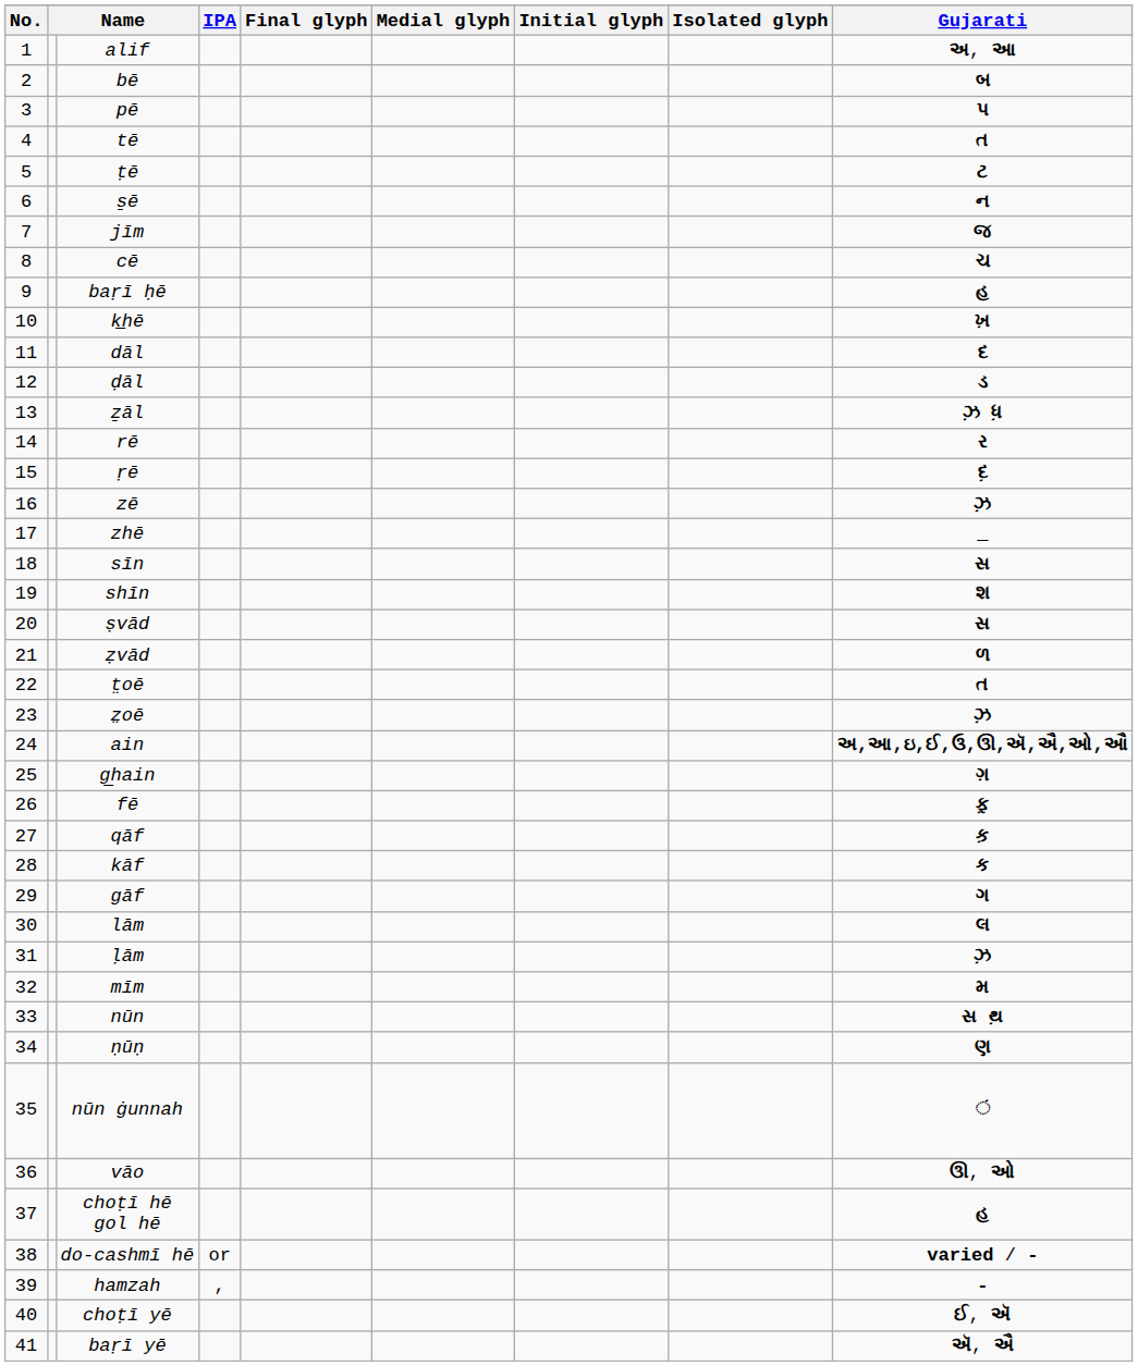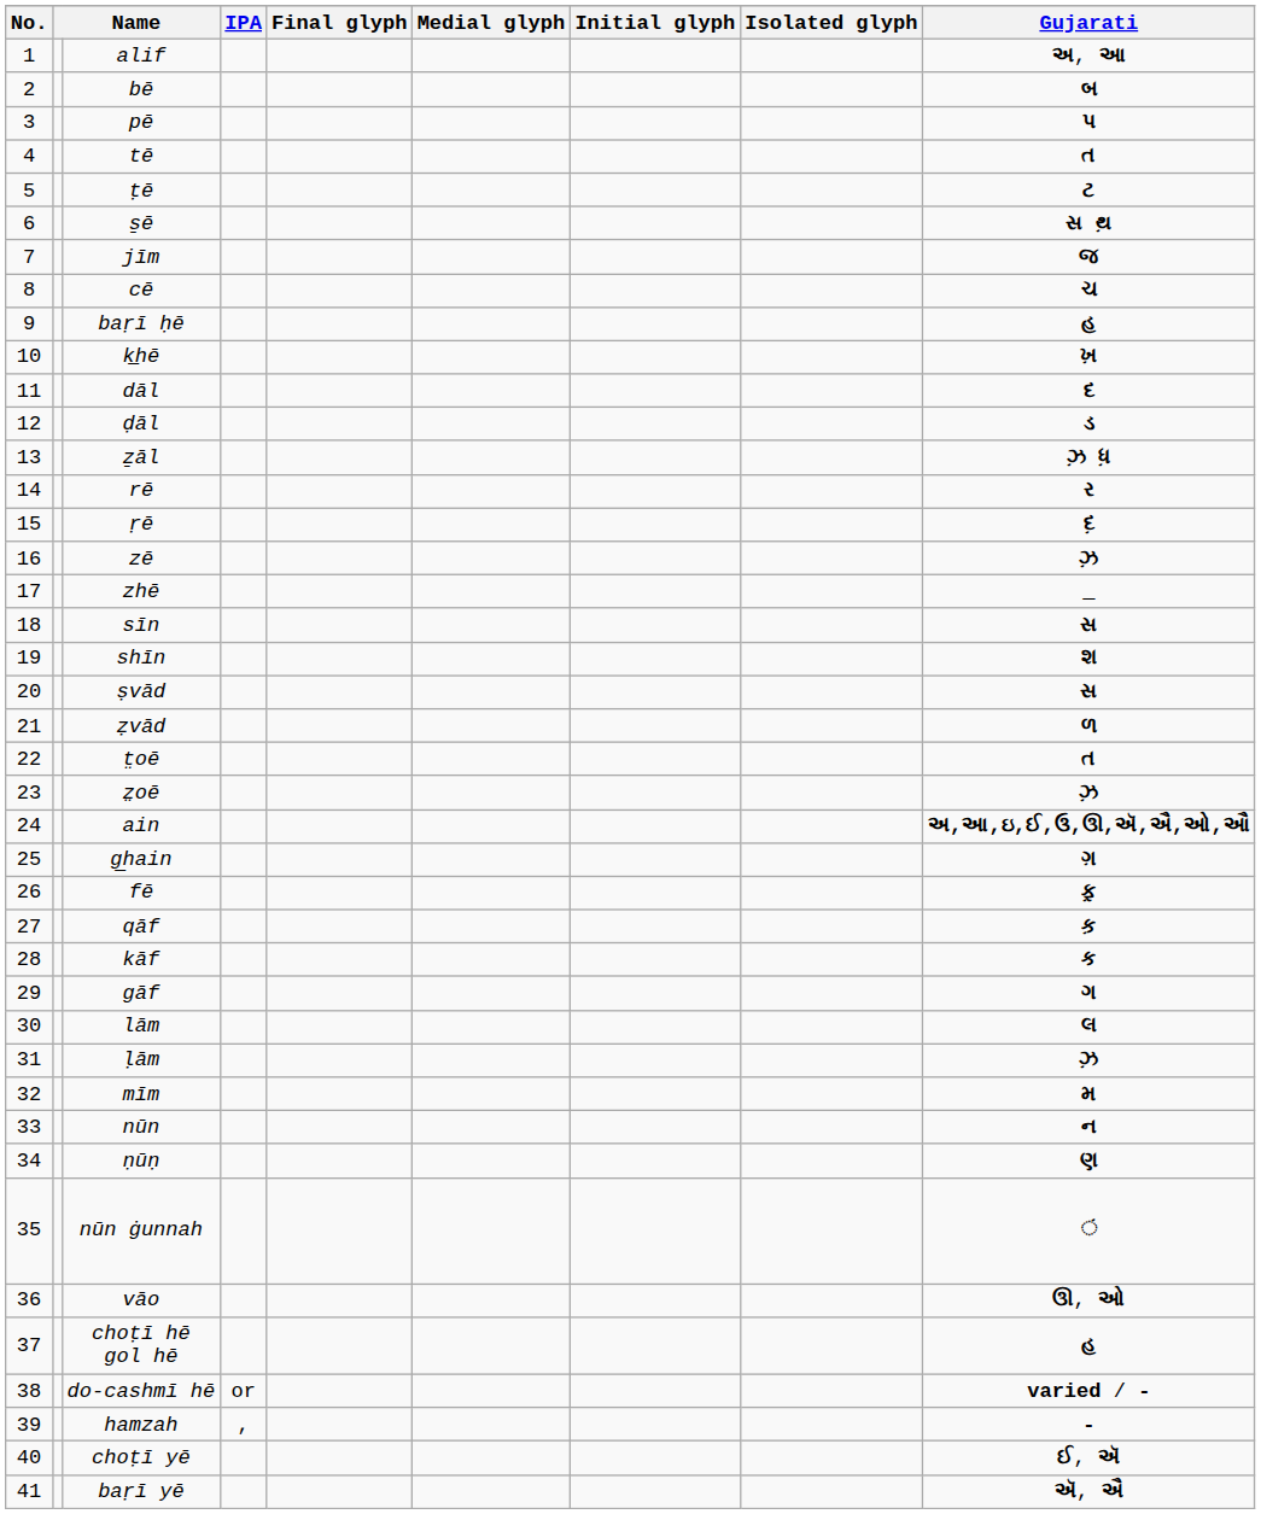s̱ē | Gujarati: ન -> સ થ઼
nūn | Gujarati: સ થ઼ -> ન
